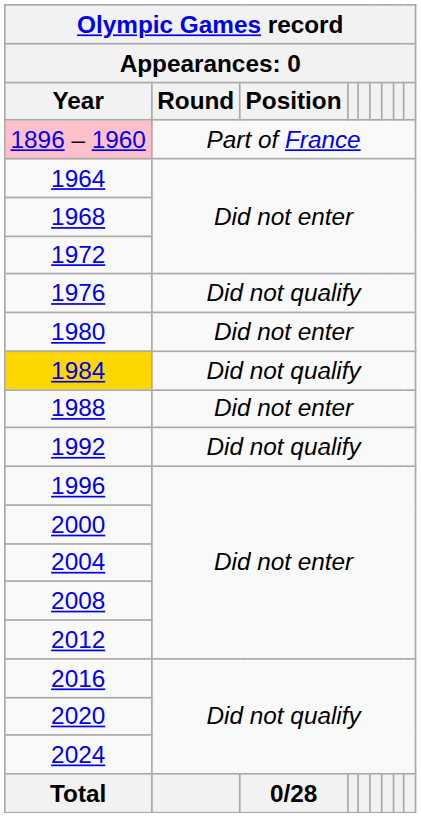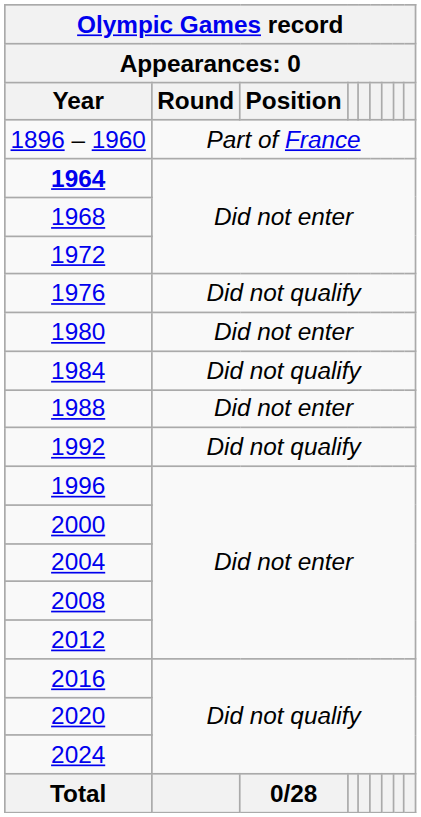1896 – 1960 | Year: pink background -> no background
1964 | Year: normal -> bold
1984 | Year: gold background -> no background
